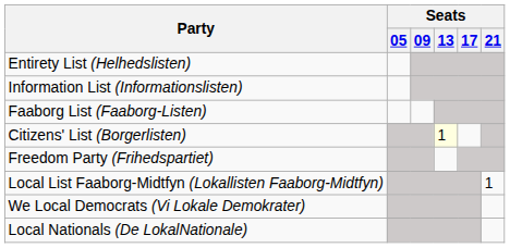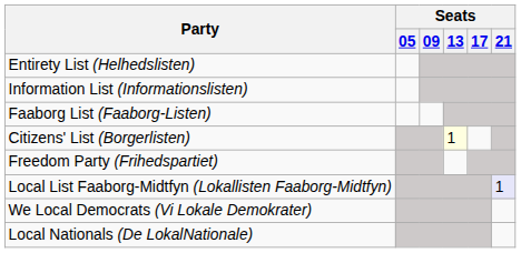Local List Faaborg-Midtfyn (Lokallisten Faaborg-Midtfyn) | Seats / 21: no background -> lavender background
